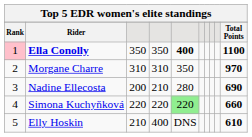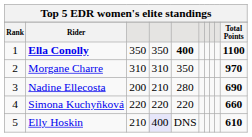Ella Conolly | Rank: pink background -> no background
Simona Kuchyňková | column 5: lightgreen background -> no background
Elly Hoskin | column 4: no background -> lavender background
